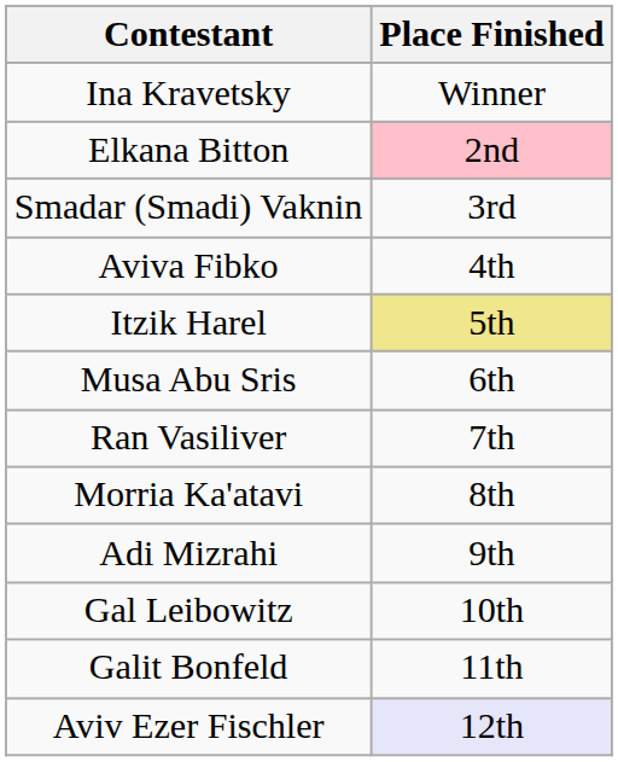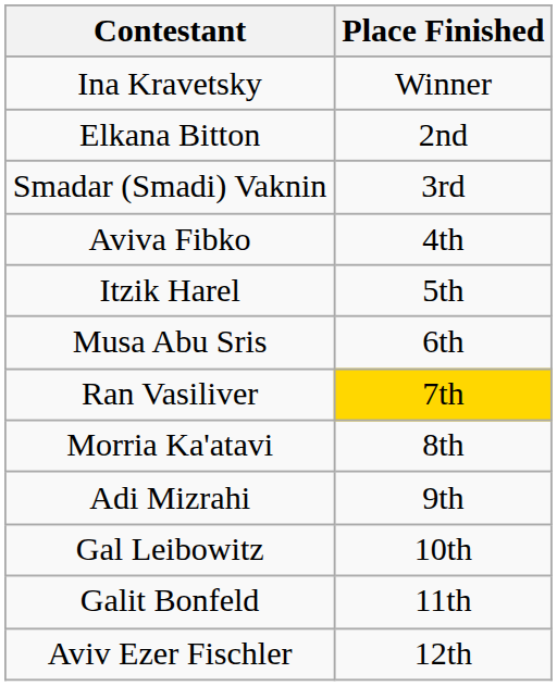Elkana Bitton | Place Finished: pink background -> no background
Itzik Harel | Place Finished: khaki background -> no background
Ran Vasiliver | Place Finished: no background -> gold background
Aviv Ezer Fischler | Place Finished: lavender background -> no background
